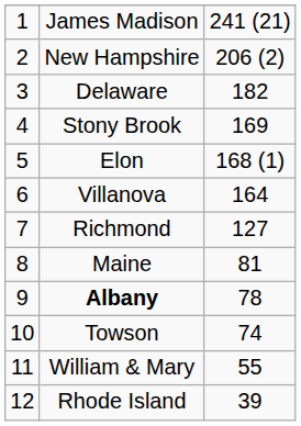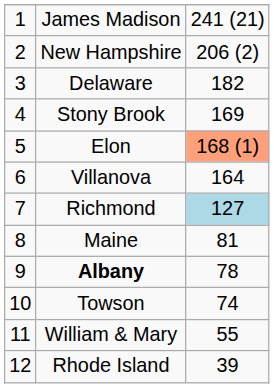Elon | column 3: no background -> lightsalmon background
Richmond | column 3: no background -> lightblue background
